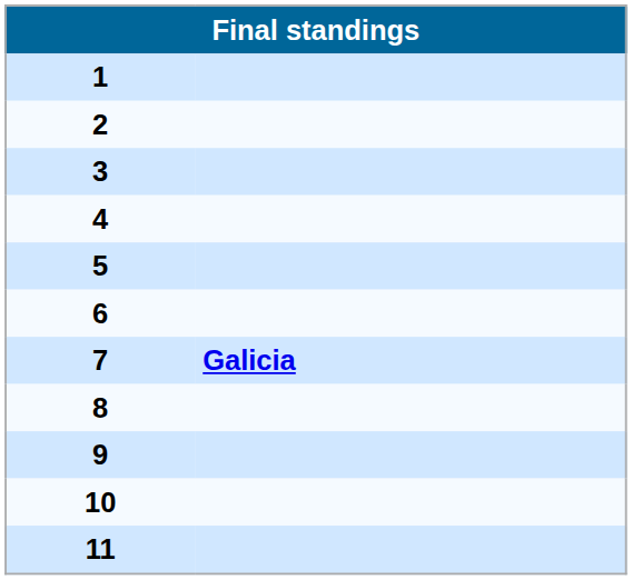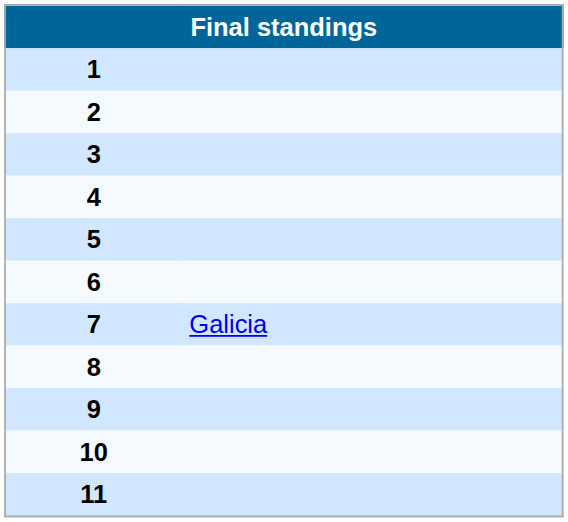7 | column 2: bold -> normal
